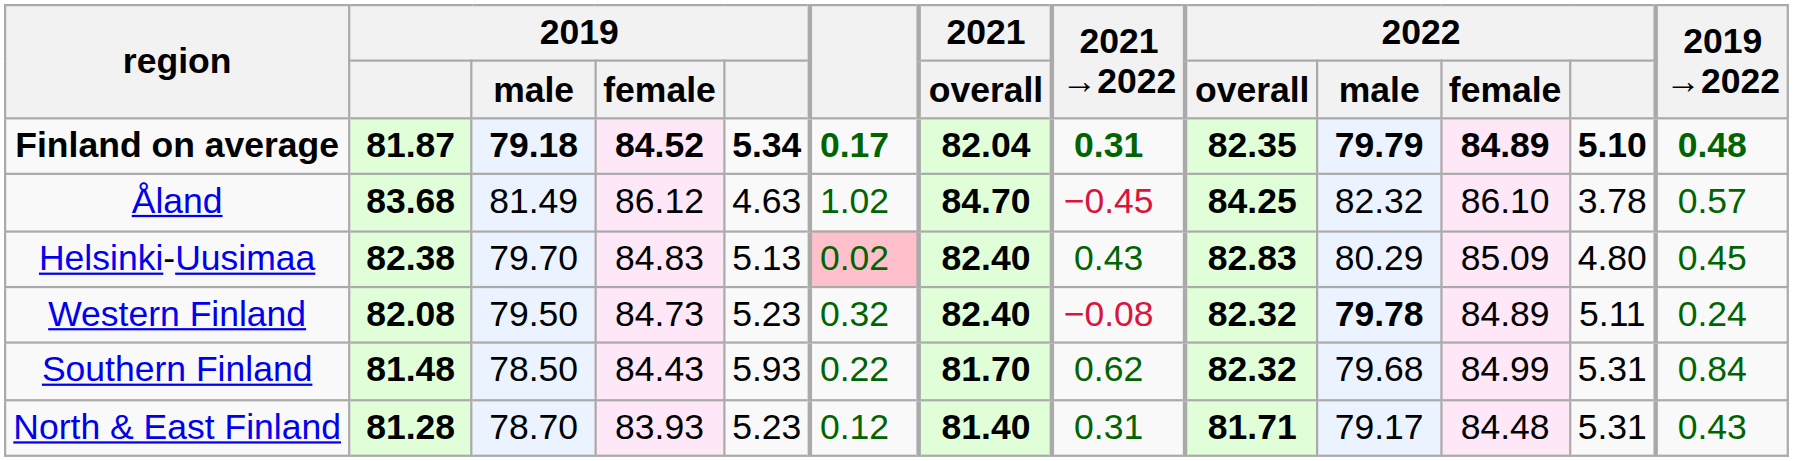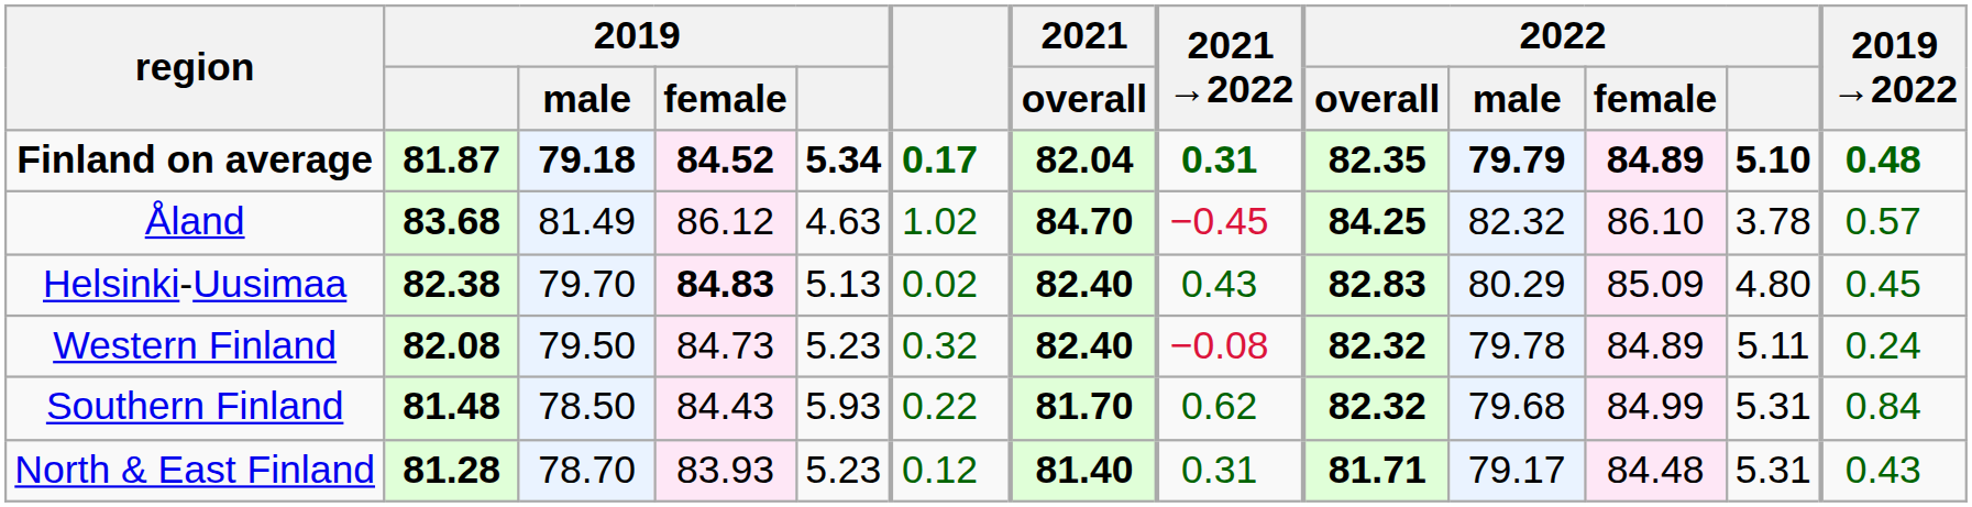Helsinki-Uusimaa | 2019 / female: normal -> bold
Helsinki-Uusimaa | column 6: pink background -> no background
Western Finland | 2022 / male: bold -> normal
